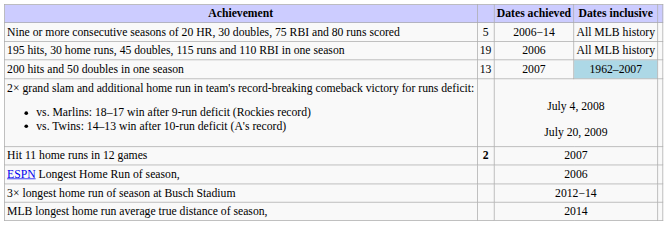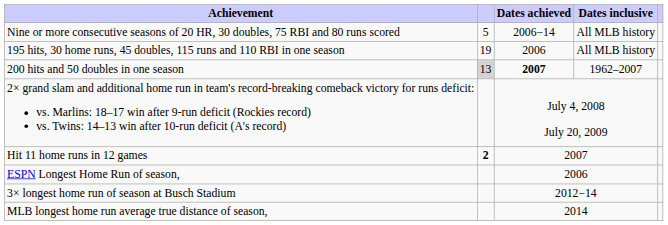200 hits and 50 doubles in one season | column 2: no background -> lightgrey background
200 hits and 50 doubles in one season | Dates achieved: normal -> bold
200 hits and 50 doubles in one season | Dates inclusive: lightblue background -> no background
